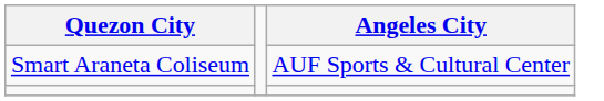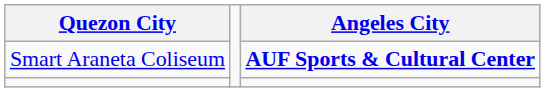Smart Araneta Coliseum | Angeles City: normal -> bold
